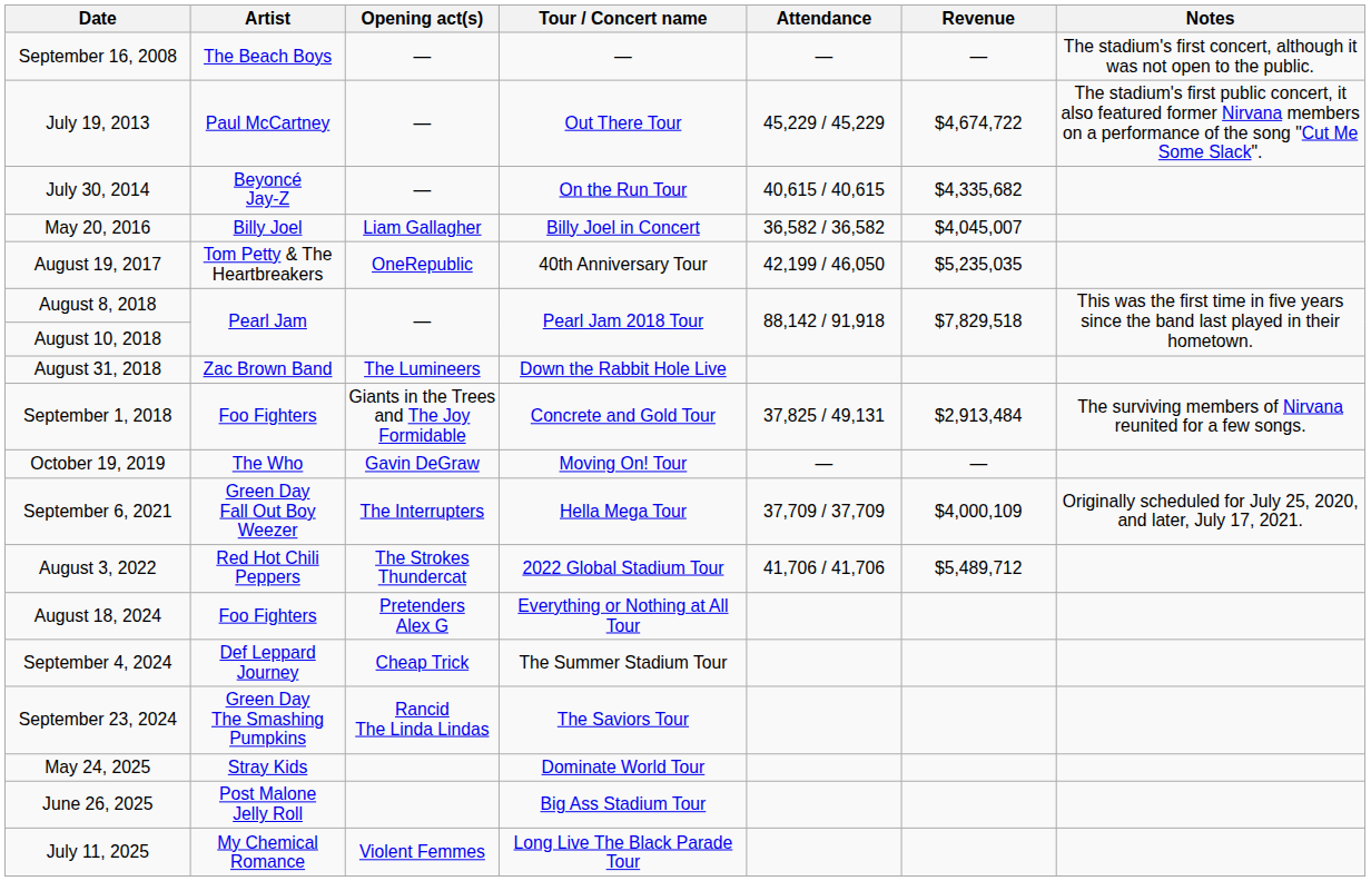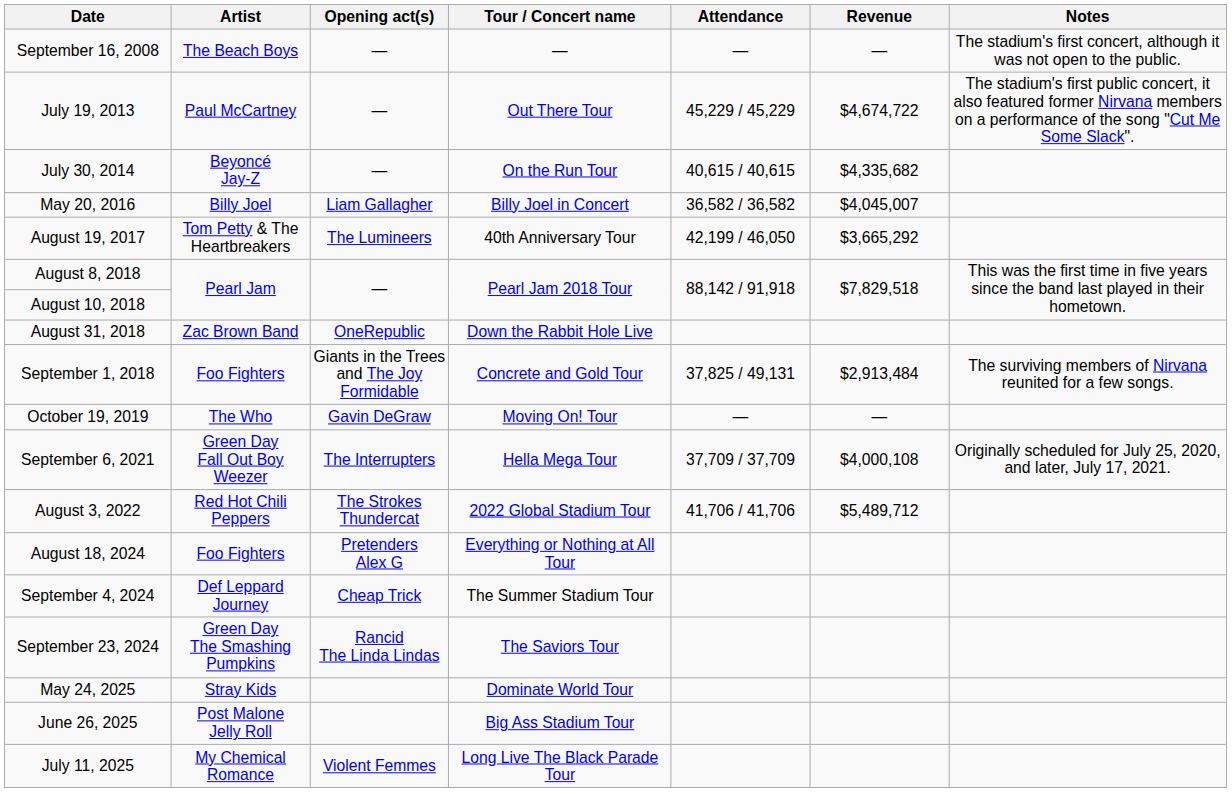August 19, 2017 | Opening act(s): OneRepublic -> The Lumineers
August 19, 2017 | Revenue: $5,235,035 -> $3,665,292
August 31, 2018 | Opening act(s): The Lumineers -> OneRepublic
September 6, 2021 | Revenue: $4,000,109 -> $4,000,108
